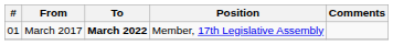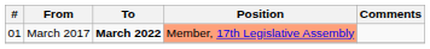March 2017 | Position: no background -> lightsalmon background
